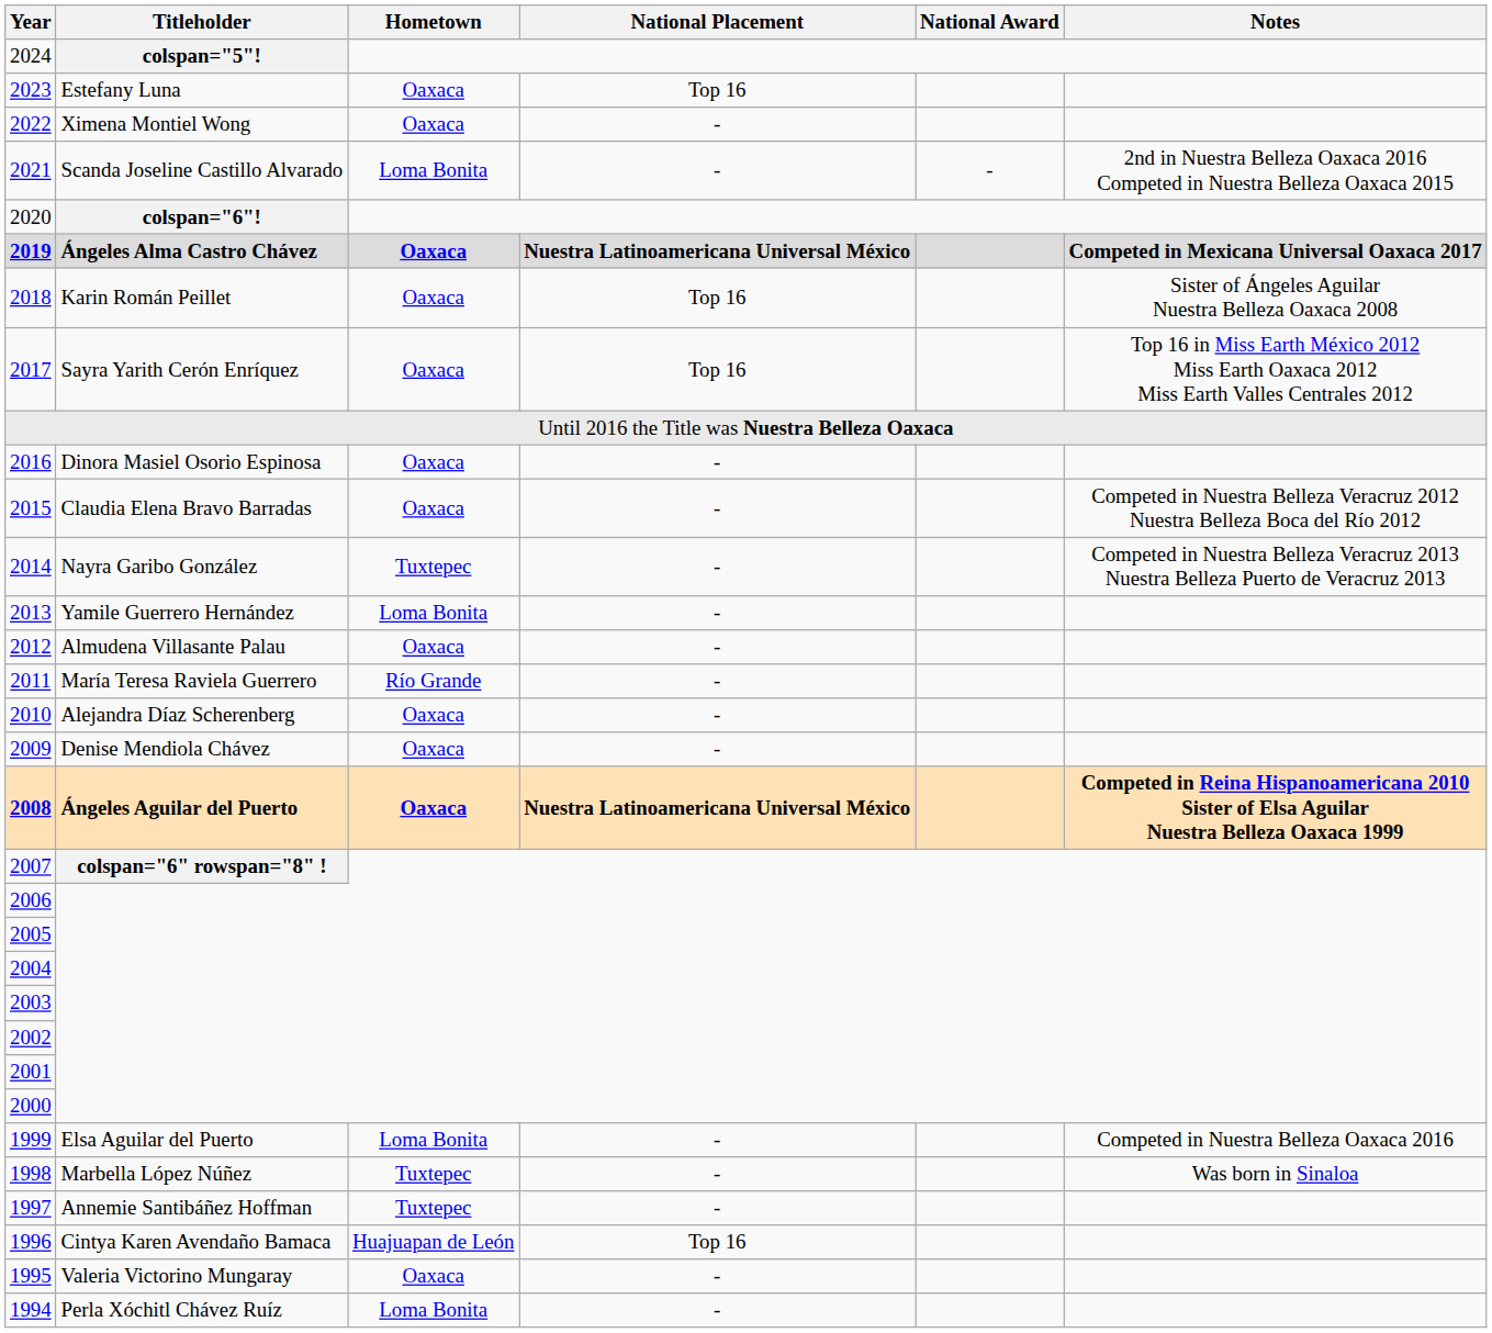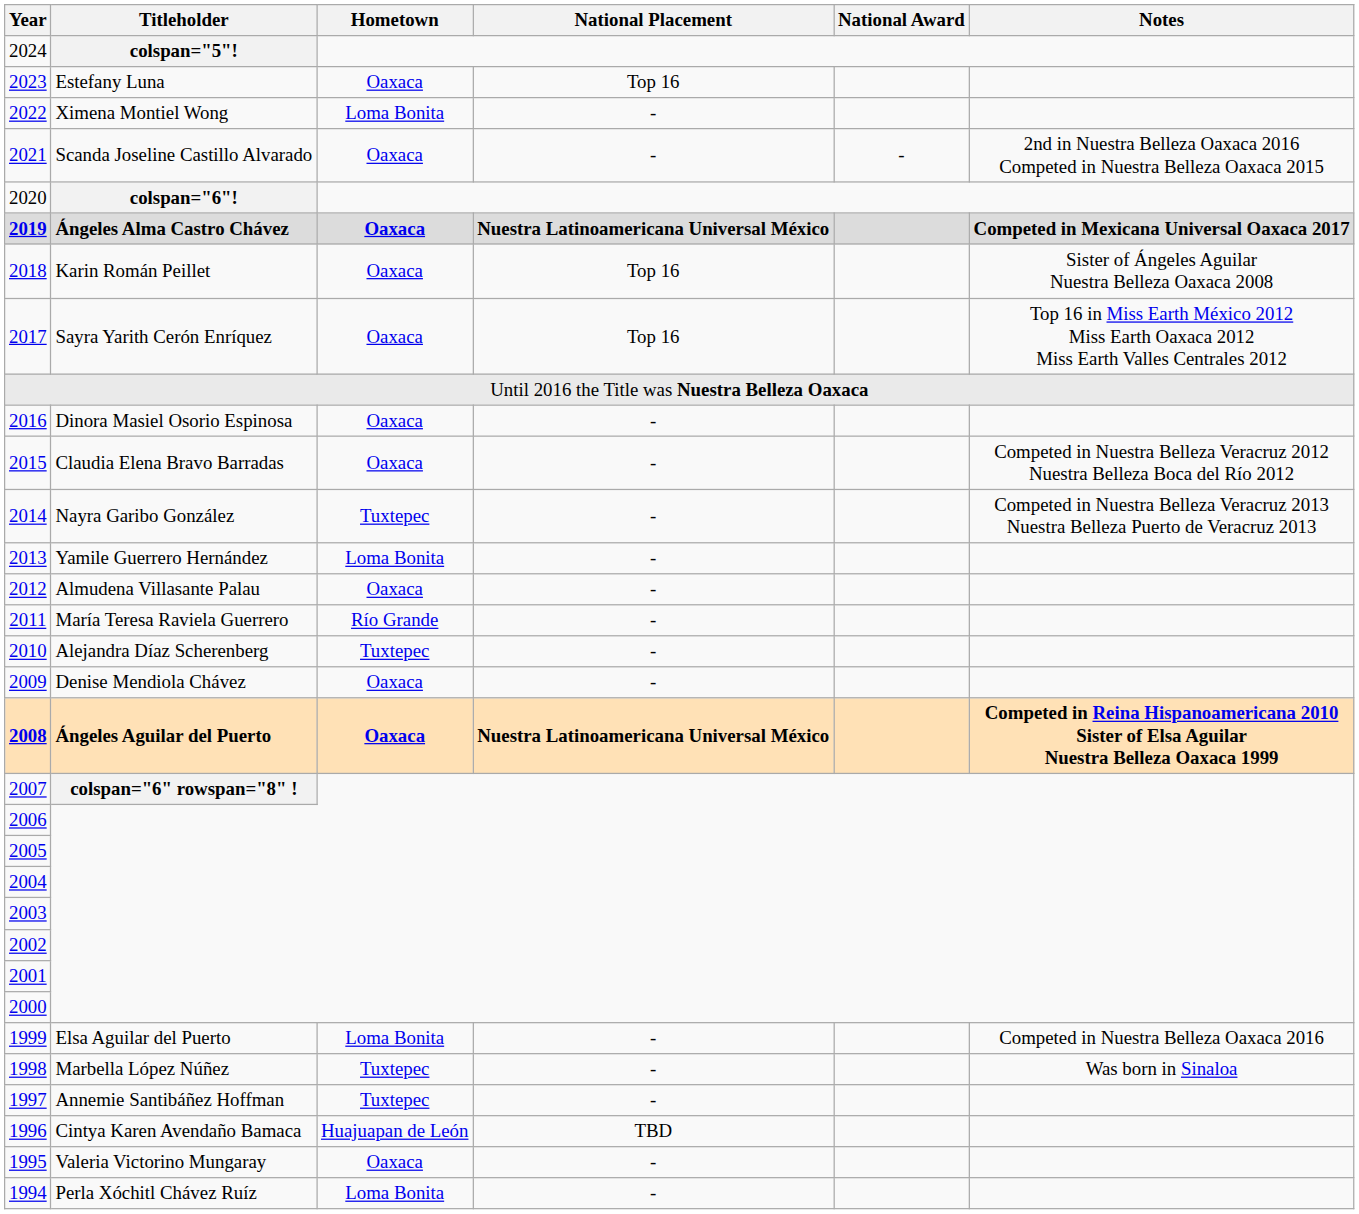2022 | Hometown: Oaxaca -> Loma Bonita
2021 | Hometown: Loma Bonita -> Oaxaca
2010 | Hometown: Oaxaca -> Tuxtepec
1996 | National Placement: Top 16 -> TBD
